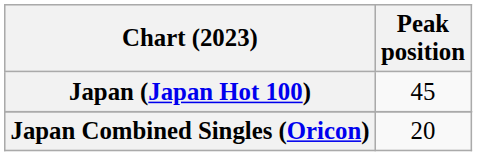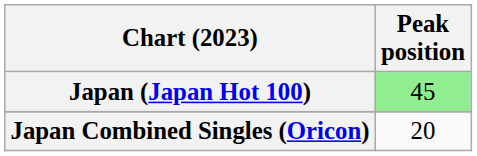Japan (Japan Hot 100) | Peak position: no background -> lightgreen background
